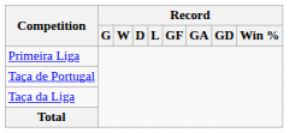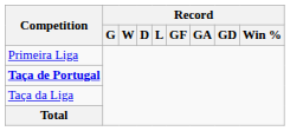Taça de Portugal | Competition: normal -> bold
